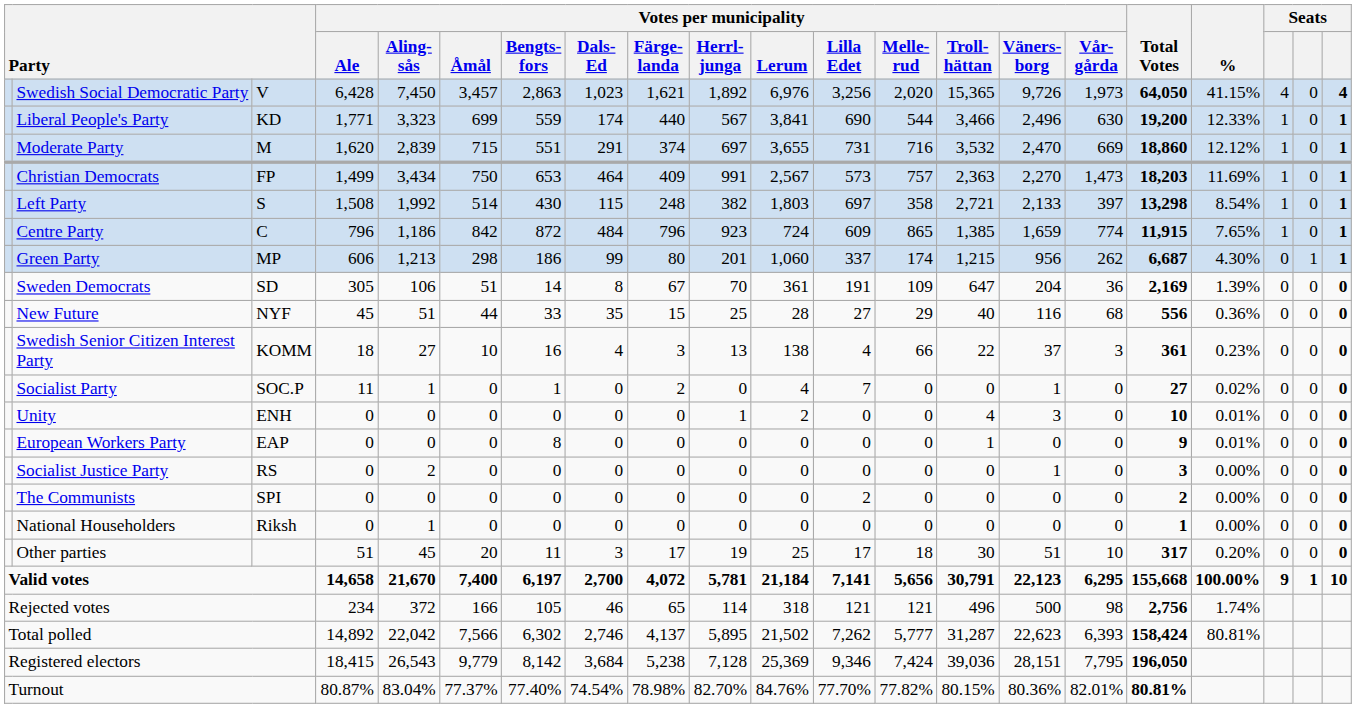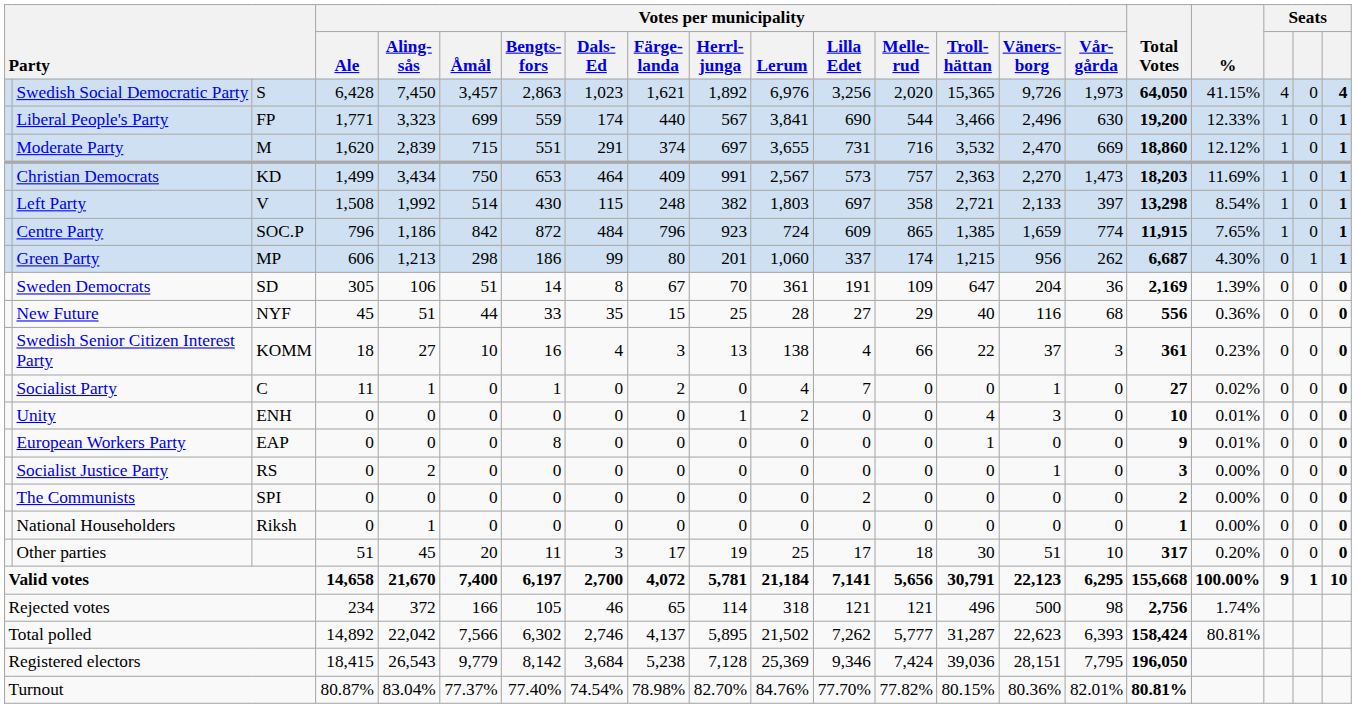Swedish Social Democratic Party | column 3: V -> S
Liberal People's Party | column 3: KD -> FP
Christian Democrats | column 3: FP -> KD
Left Party | column 3: S -> V
Centre Party | column 3: C -> SOC.P
Socialist Party | column 3: SOC.P -> C
